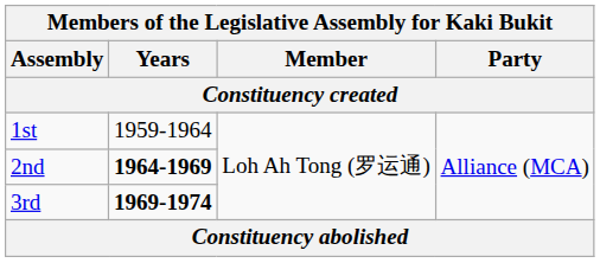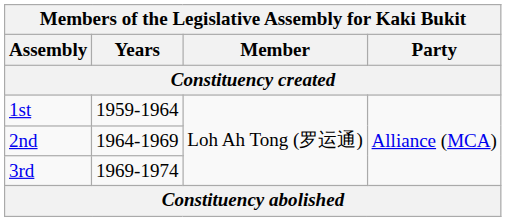2nd | Years: bold -> normal
3rd | Years: bold -> normal
